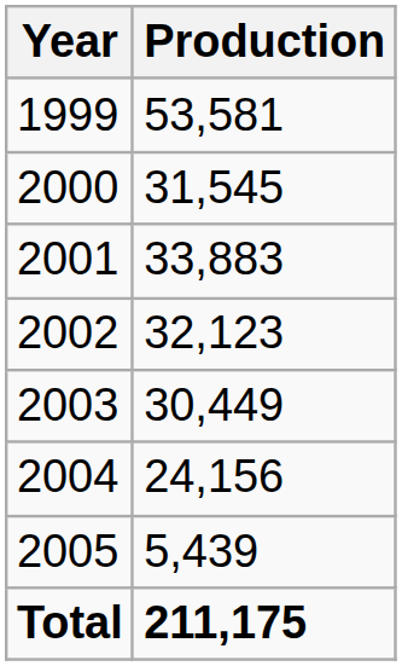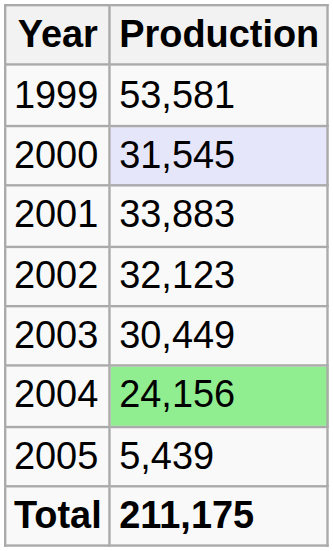2000 | Production: no background -> lavender background
2004 | Production: no background -> lightgreen background
